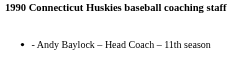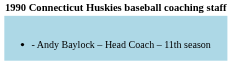- Andy Baylock – Head Coach – 11th season | column 1: no background -> lightblue background
